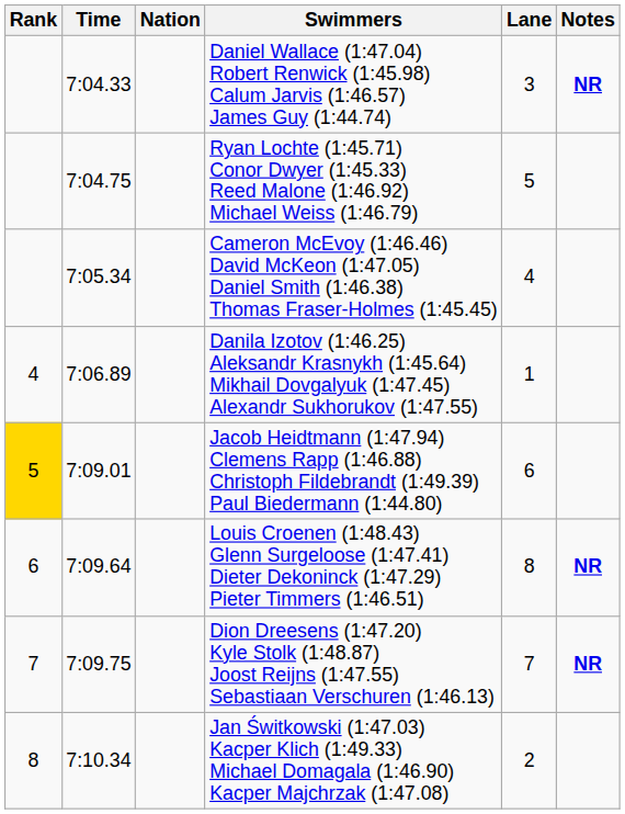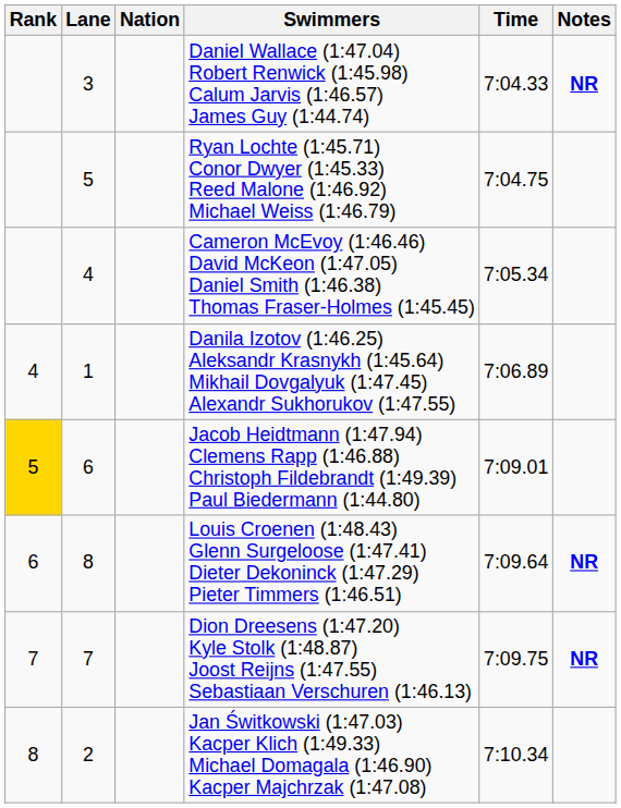columns swapped: Lane <-> Time
